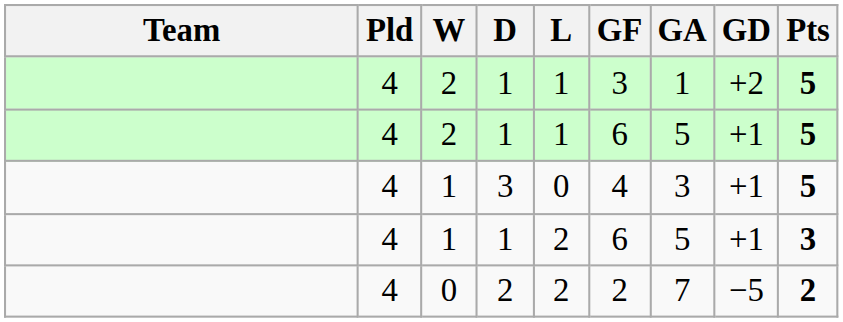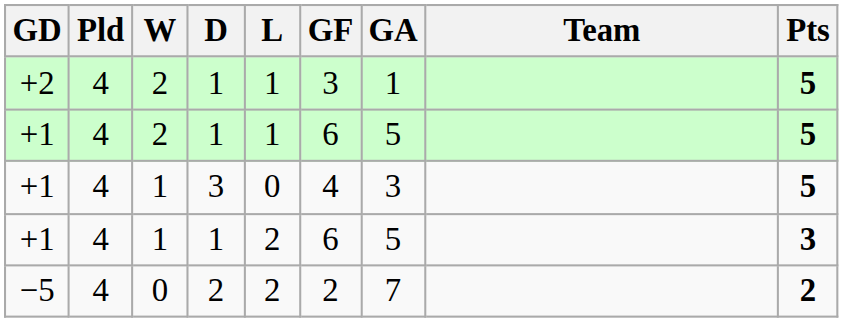columns swapped: Team <-> GD
